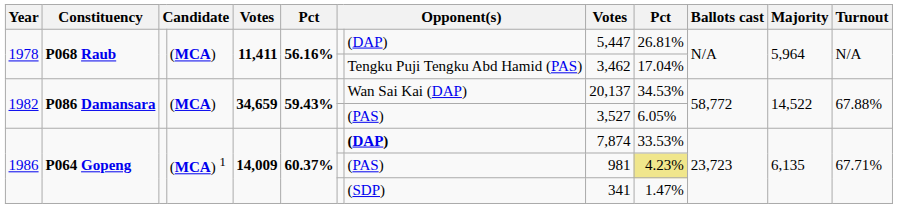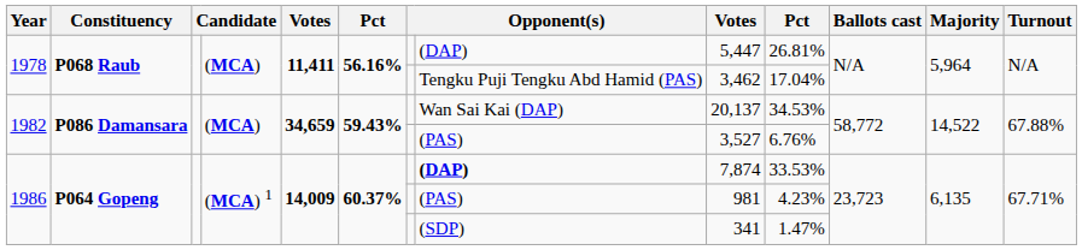row 5 | column 10: 6.05% -> 6.76%
row 7 | column 10: khaki background -> no background
